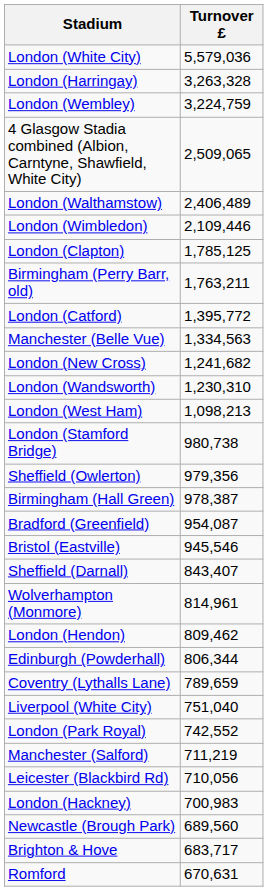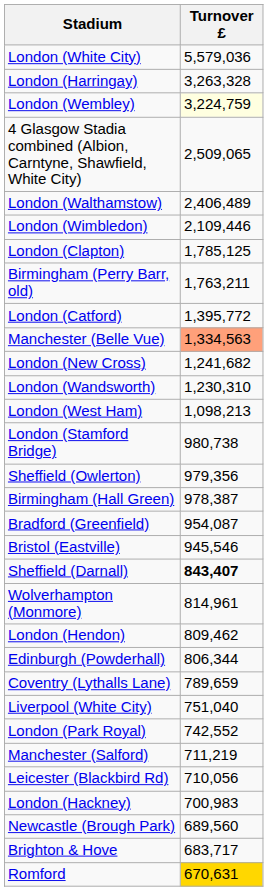London (Wembley) | Turnover £: no background -> lightyellow background
Manchester (Belle Vue) | Turnover £: no background -> lightsalmon background
Sheffield (Darnall) | Turnover £: normal -> bold
Romford | Turnover £: no background -> gold background
